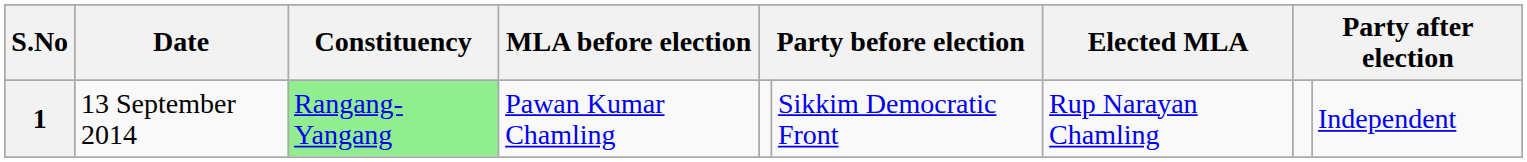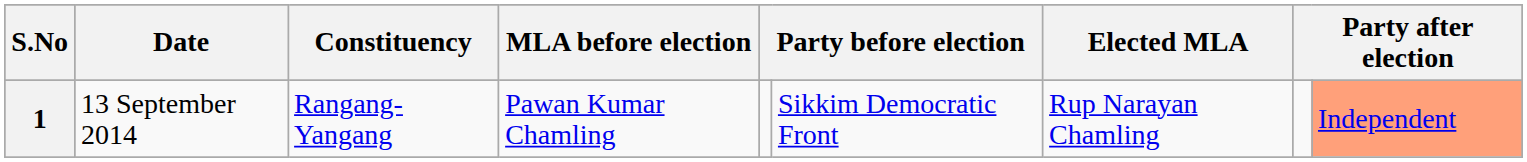1 | Constituency: lightgreen background -> no background
1 | column 9: no background -> lightsalmon background
